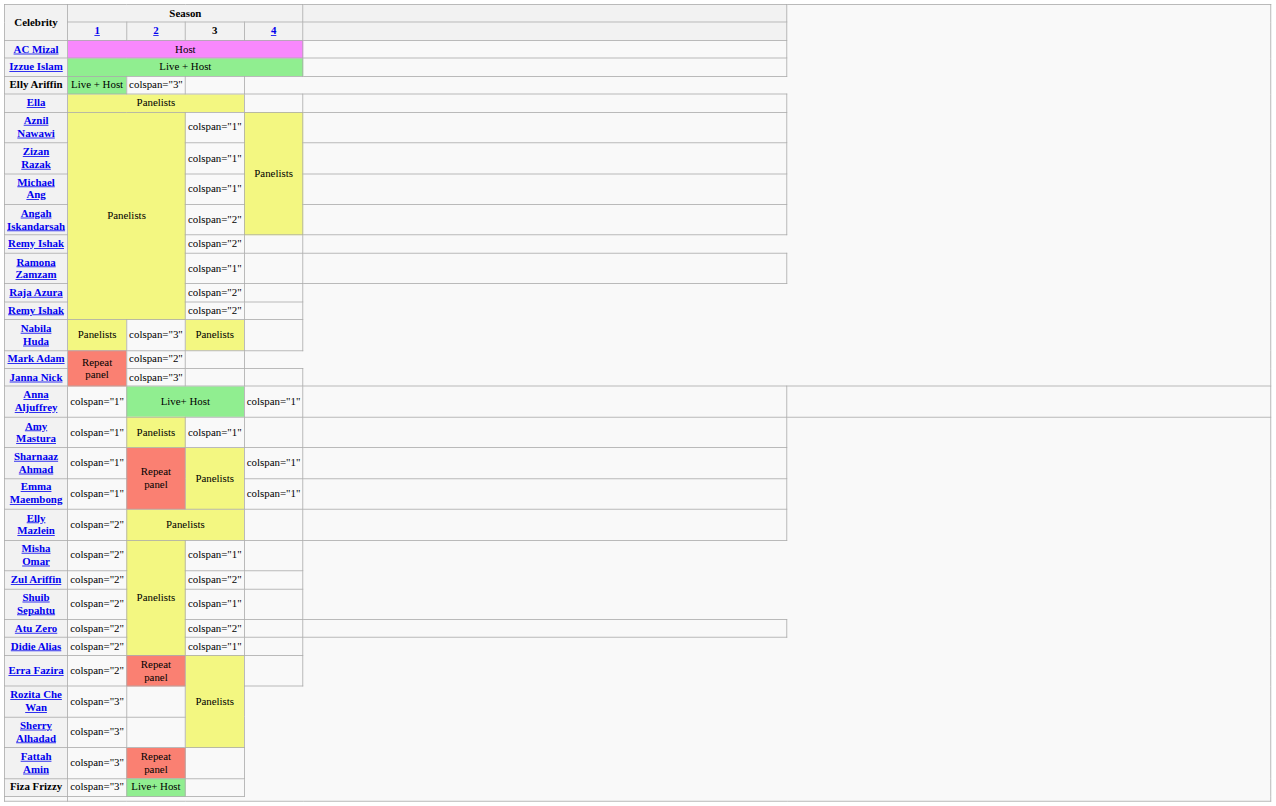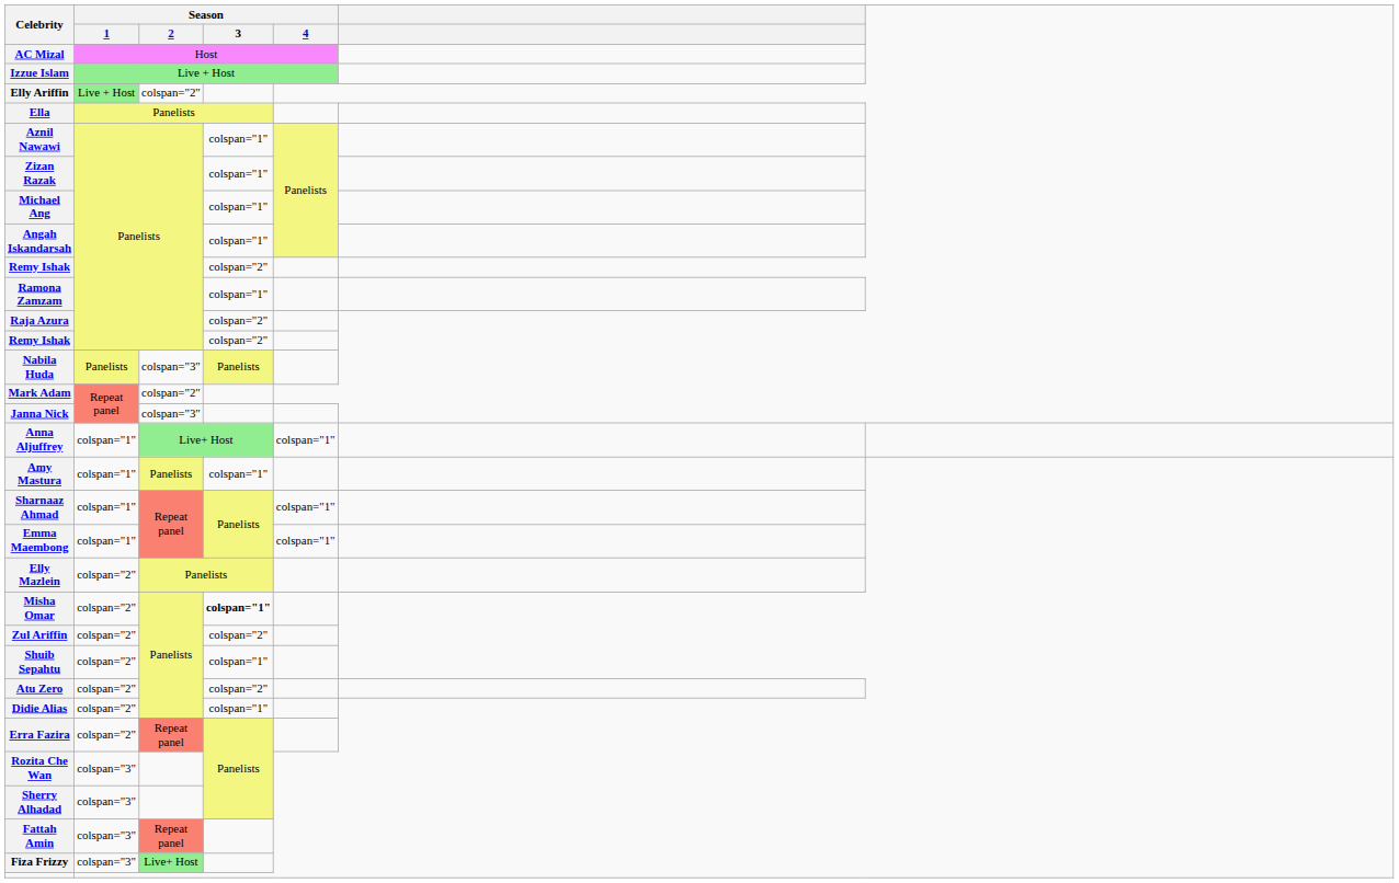Elly Ariffin | Season / 2: colspan="3" -> colspan="2"
Angah Iskandarsah | Season / 3: colspan="2" -> colspan="1"
Misha Omar | Season / 3: normal -> bold
